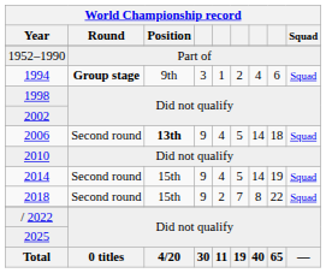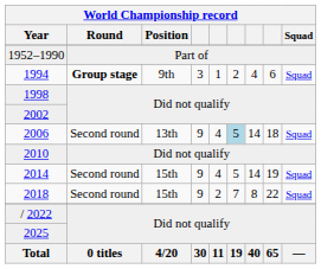2006 | World Championship record / Position: bold -> normal
2006 | column 6: no background -> lightblue background
